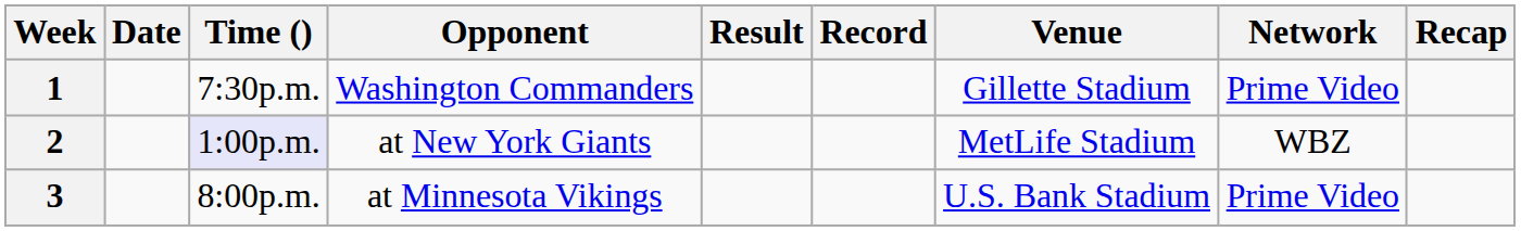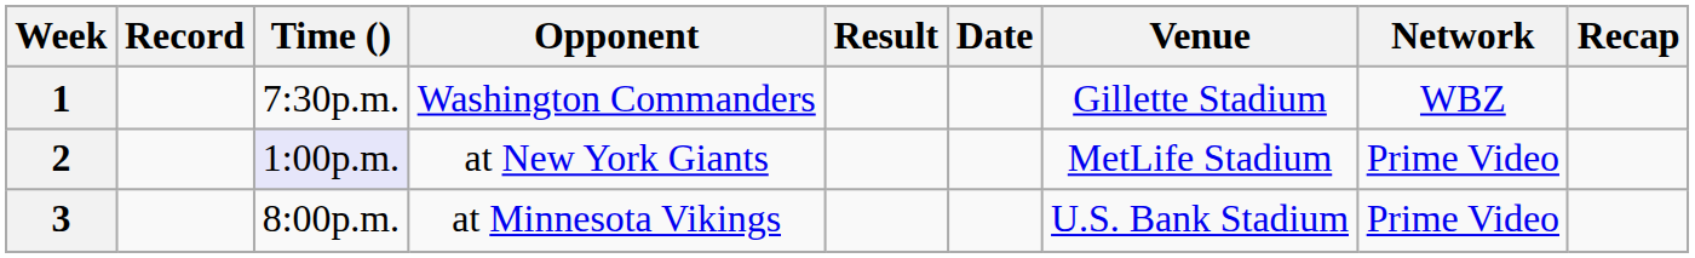columns swapped: Date <-> Record
1 | Network: Prime Video -> WBZ
2 | Network: WBZ -> Prime Video
